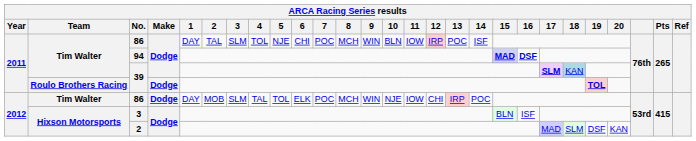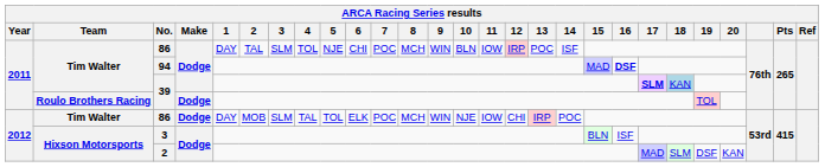94 | 15: bold -> normal
Roulo Brothers Racing / 39 | 19: bold -> normal
